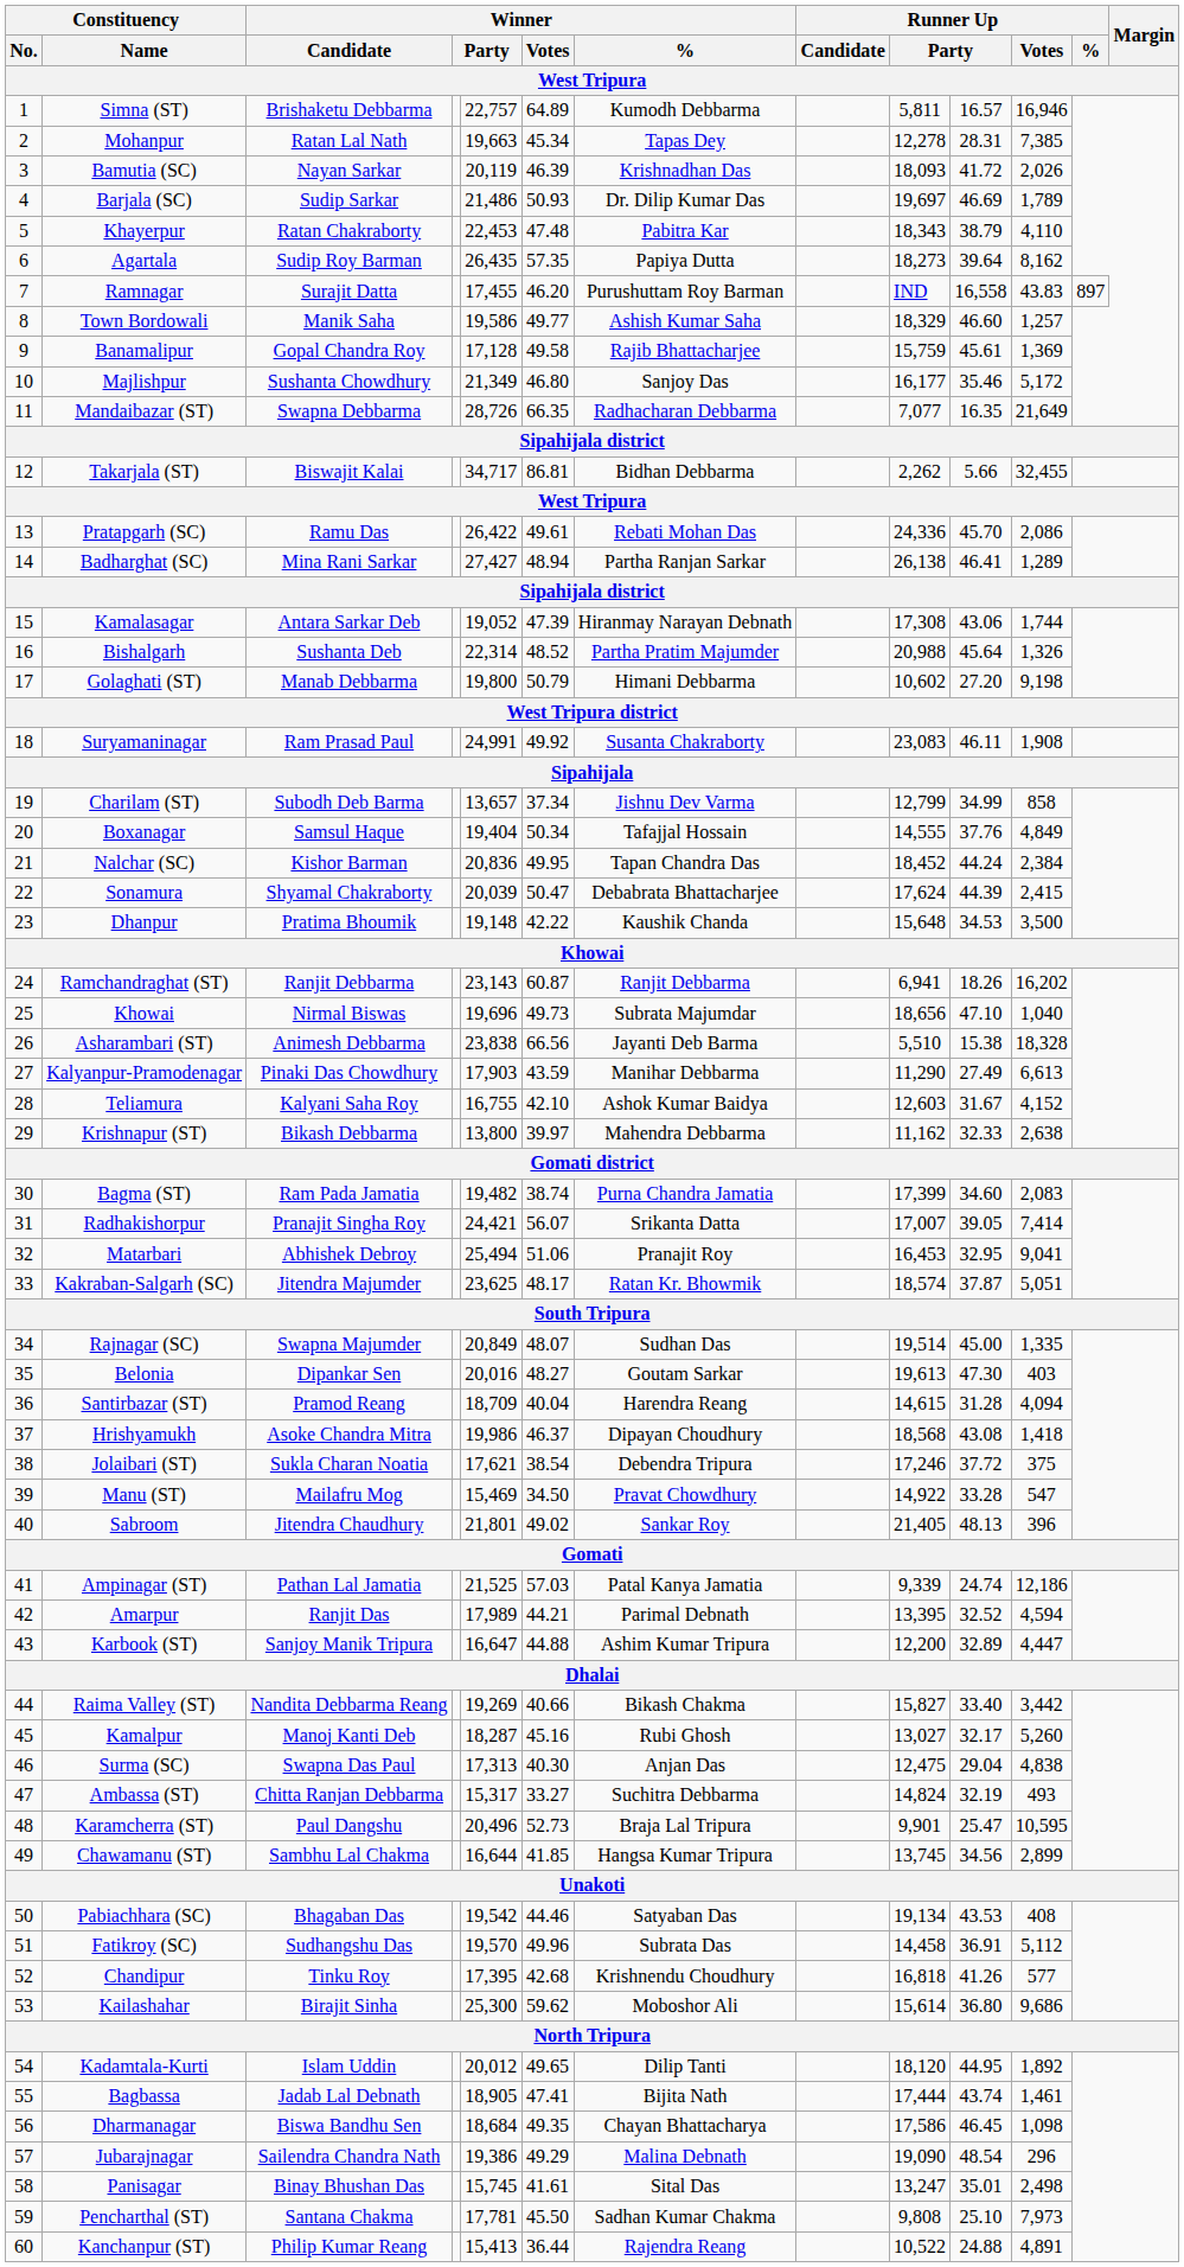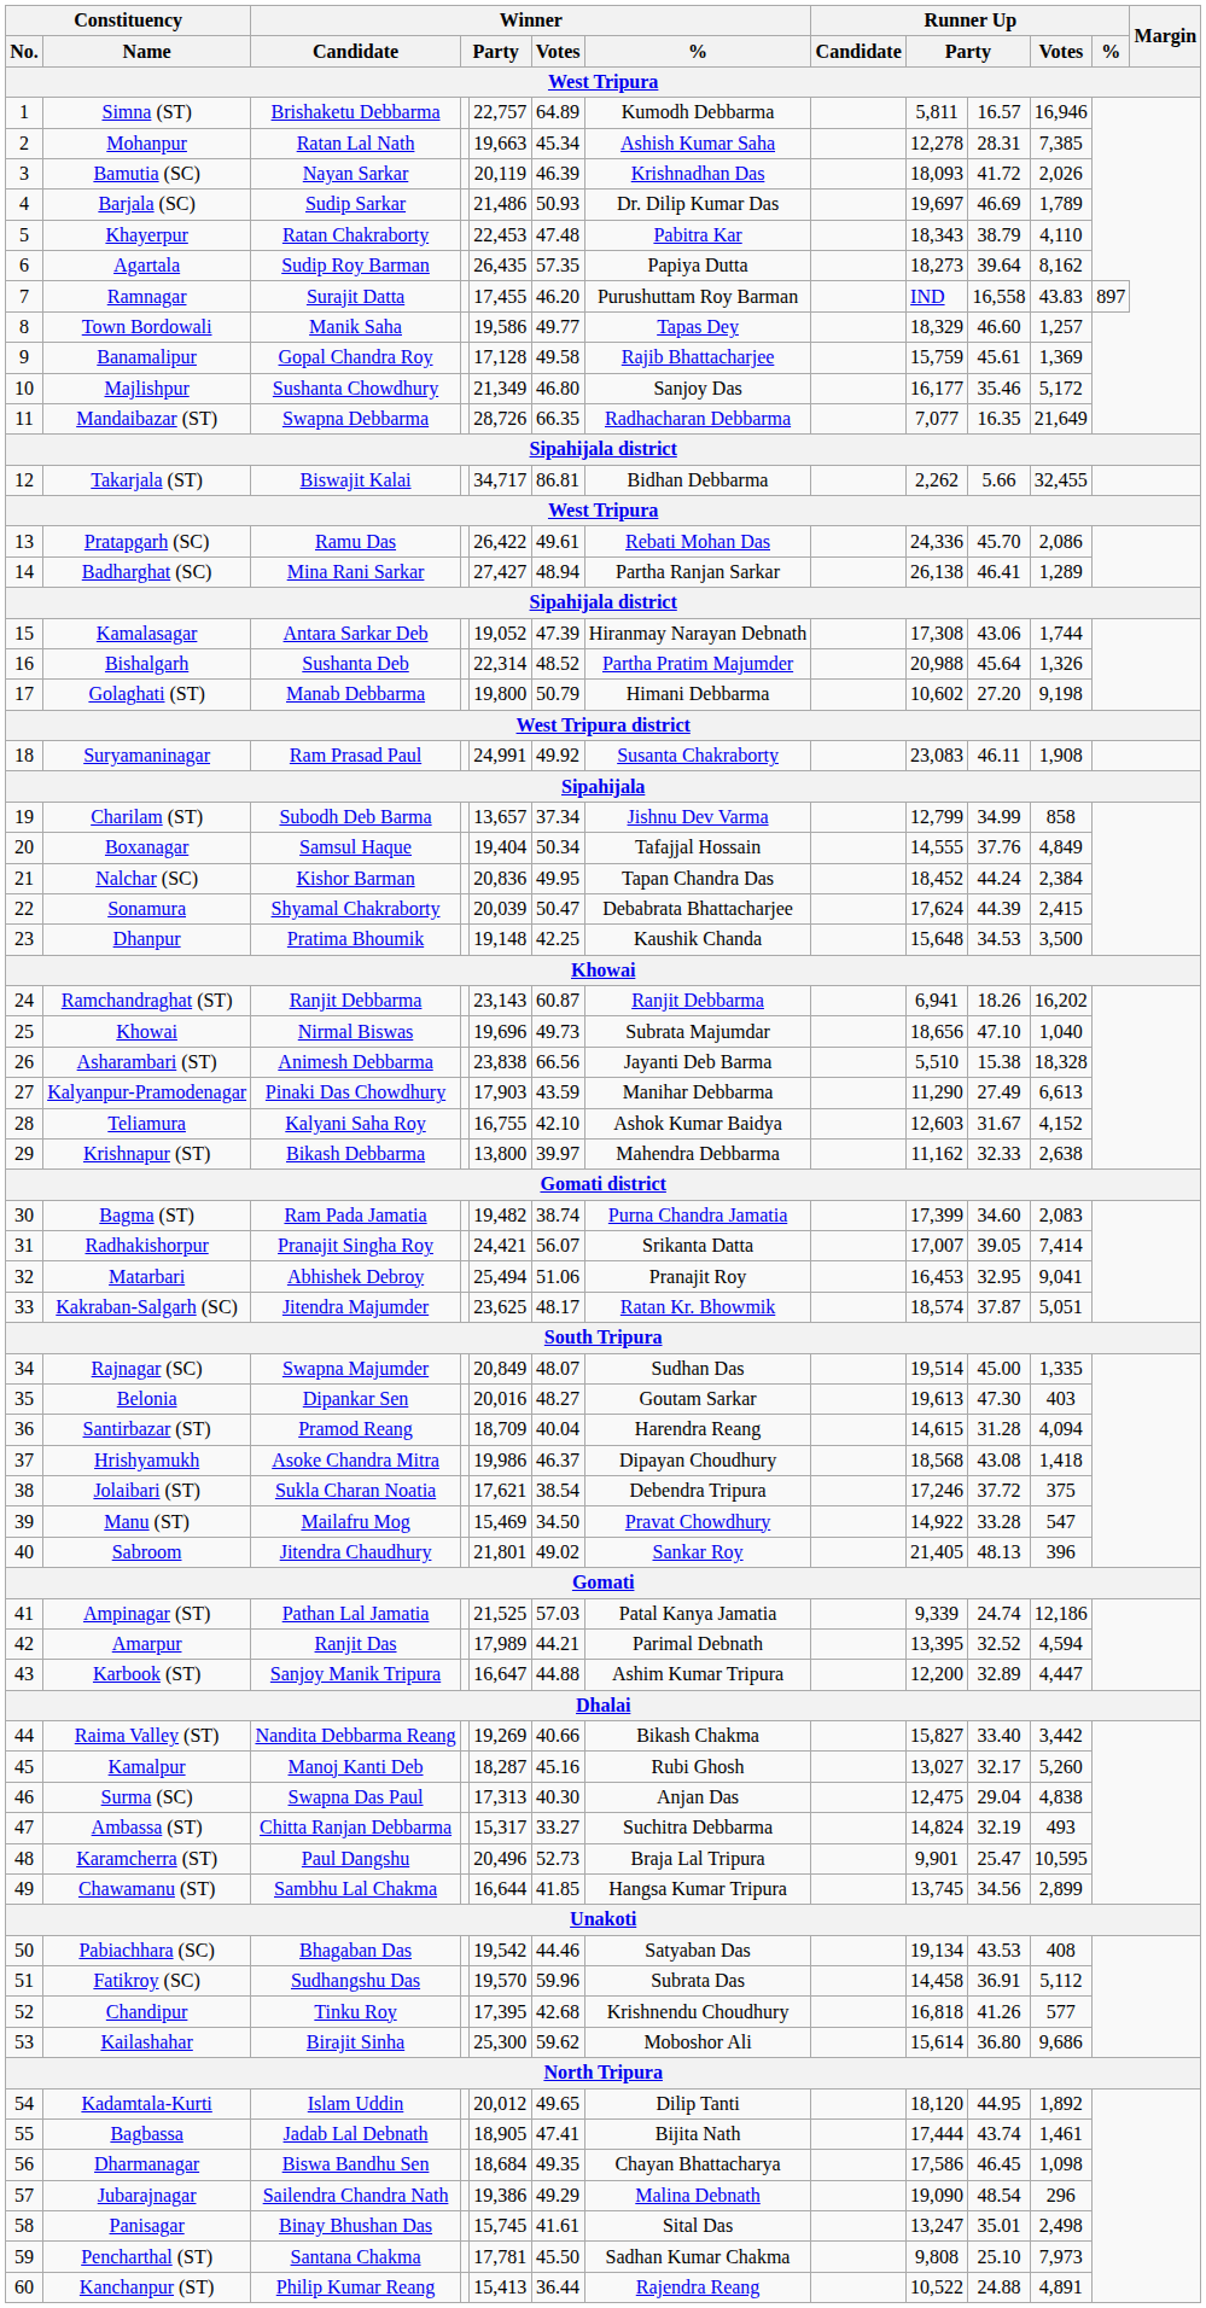Mohanpur | Winner / %: Tapas Dey -> Ashish Kumar Saha
Town Bordowali | Winner / %: Ashish Kumar Saha -> Tapas Dey
Dhanpur | Winner / Votes: 42.22 -> 42.25
Fatikroy (SC) | Winner / Votes: 49.96 -> 59.96
